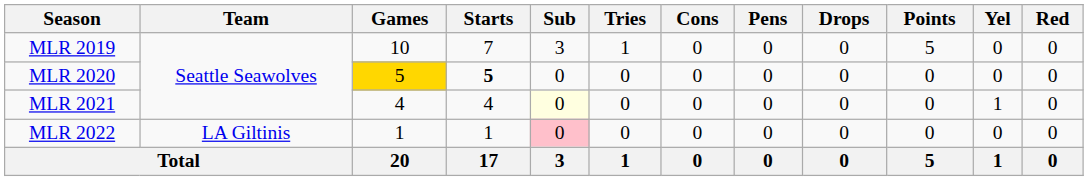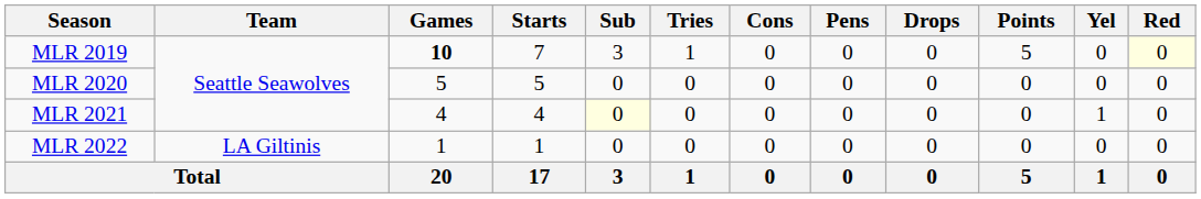MLR 2019 | Games: normal -> bold
MLR 2019 | Red: no background -> lightyellow background
MLR 2020 | Games: gold background -> no background
MLR 2020 | Starts: bold -> normal
MLR 2022 | Sub: pink background -> no background
